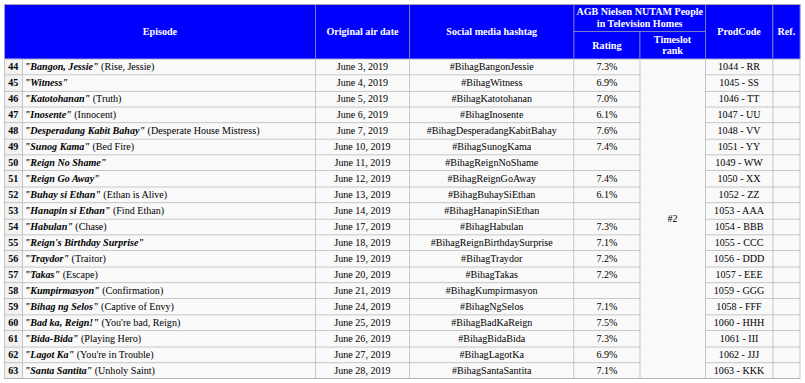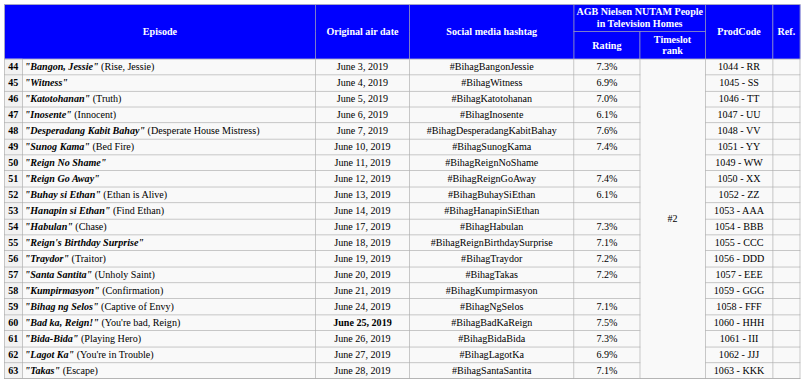57 | column 2: "Takas" (Escape) -> "Santa Santita" (Unholy Saint)
60 | Original air date: normal -> bold
63 | column 2: "Santa Santita" (Unholy Saint) -> "Takas" (Escape)
